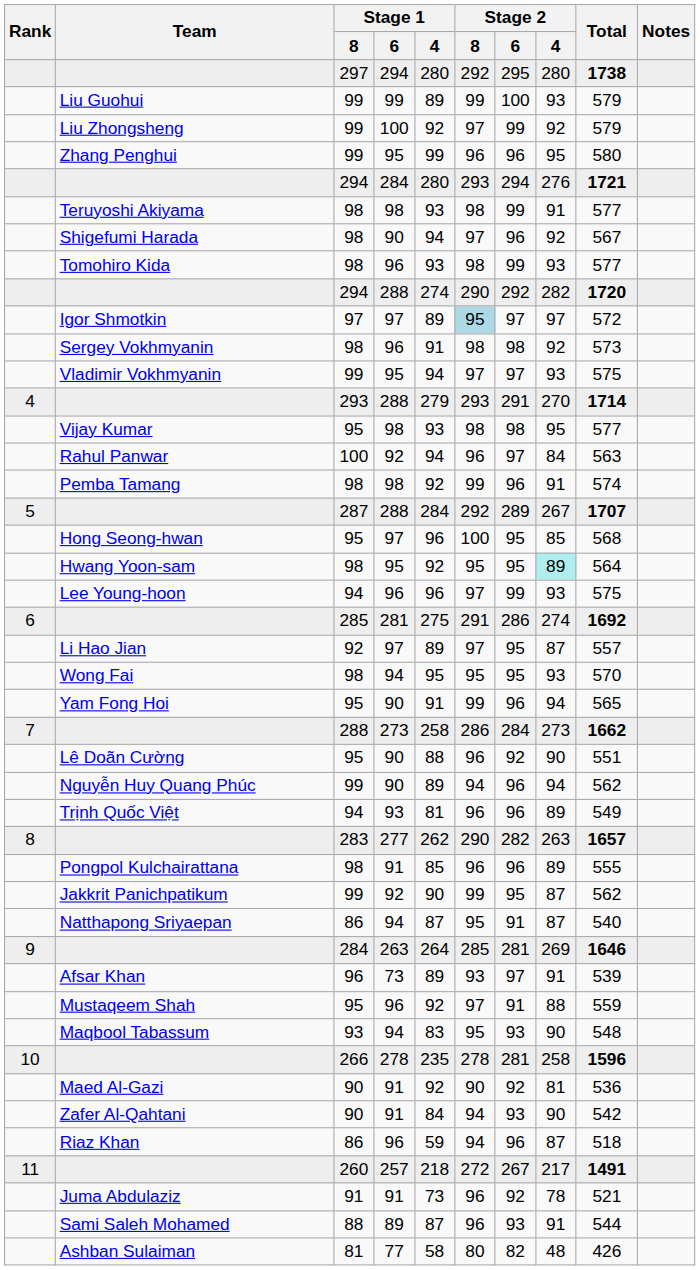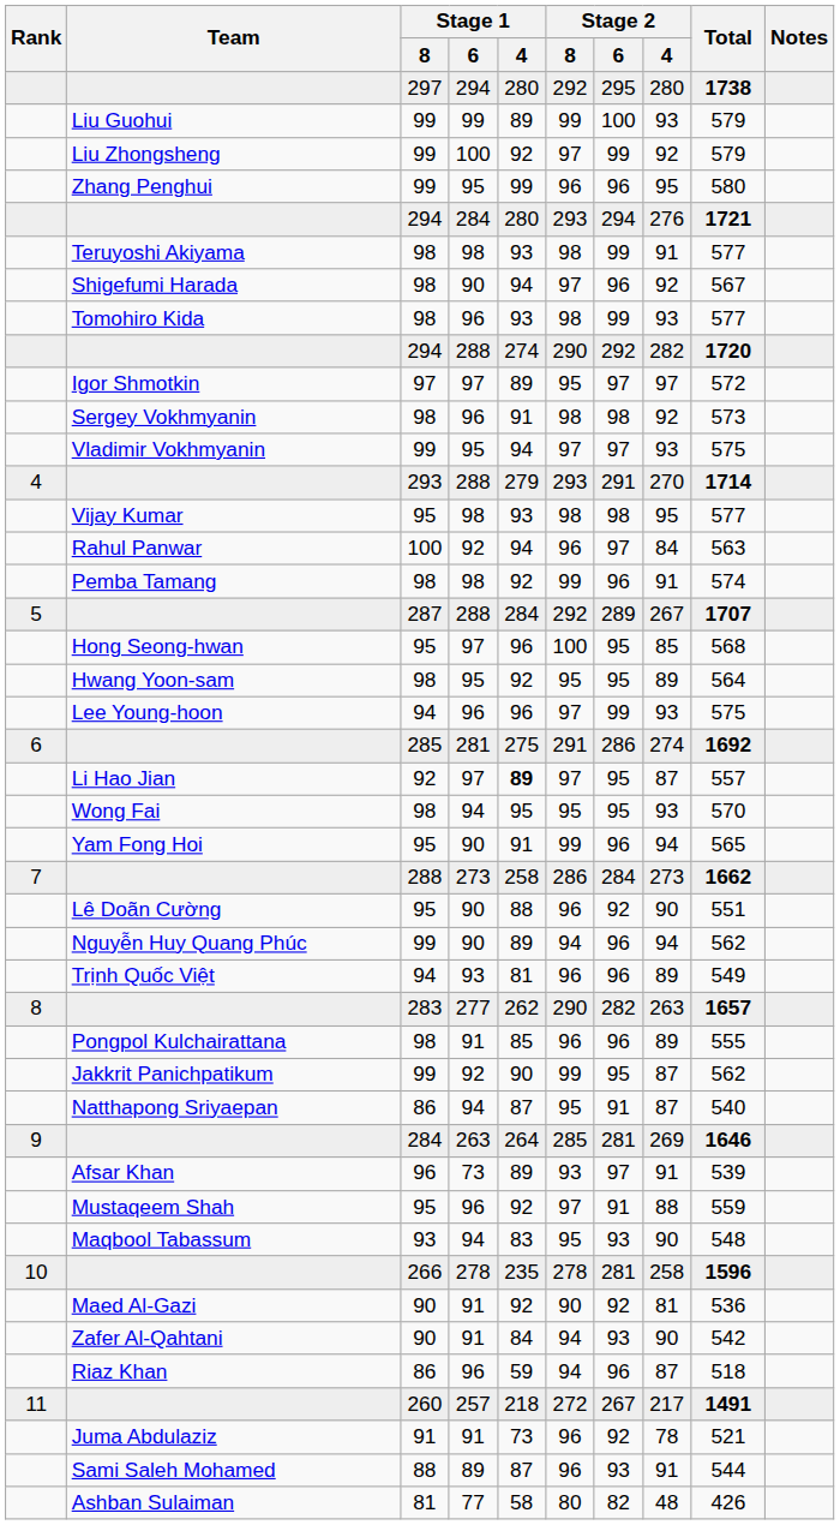Igor Shmotkin | Stage 2 / 8: lightblue background -> no background
Hwang Yoon-sam | Stage 2 / 4: paleturquoise background -> no background
Li Hao Jian | Stage 1 / 4: normal -> bold
